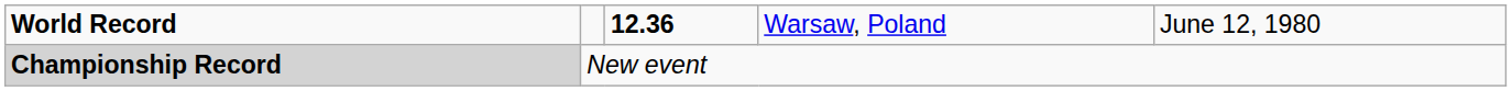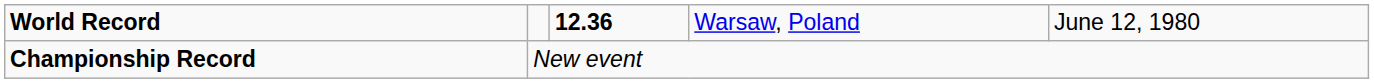Championship Record | column 1: lightgrey background -> no background
